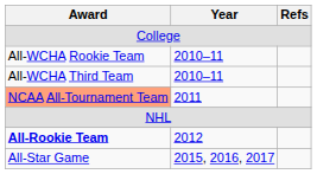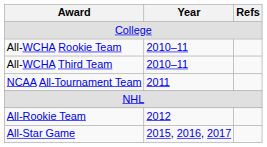NCAA All-Tournament Team | Award: lightsalmon background -> no background
All-Rookie Team | Award: bold -> normal
